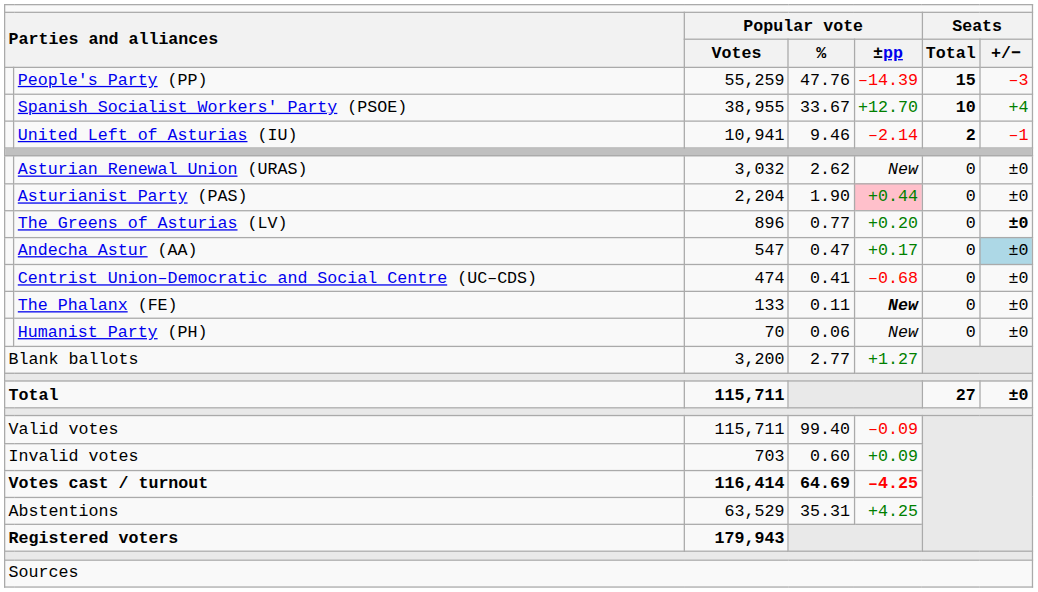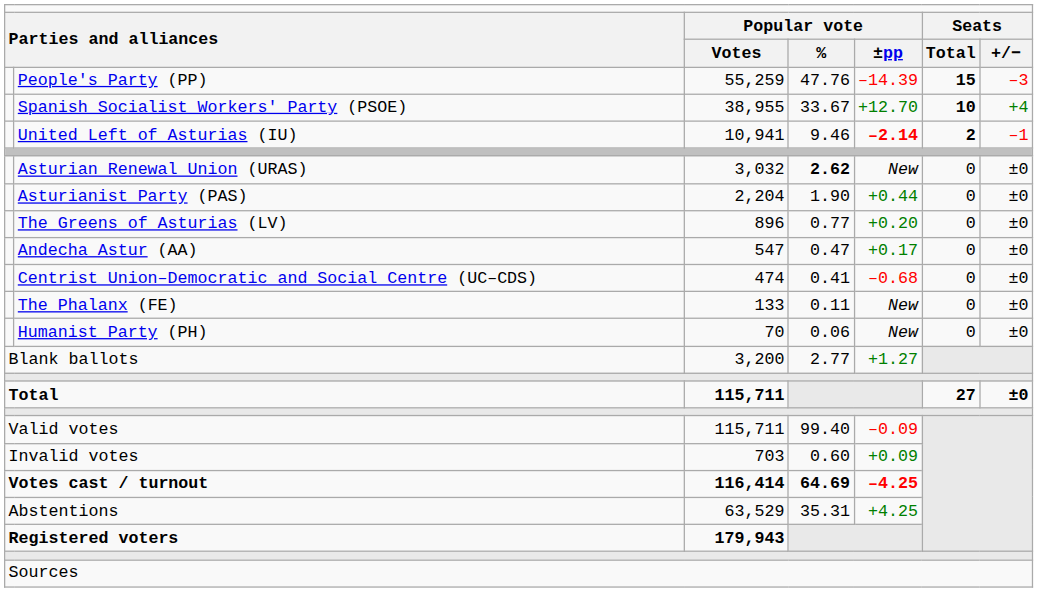United Left of Asturias (IU) | column 5: normal -> bold
Asturian Renewal Union (URAS) | column 4: normal -> bold
Asturianist Party (PAS) | column 5: pink background -> no background
The Greens of Asturias (LV) | column 7: bold -> normal
Andecha Astur (AA) | column 7: lightblue background -> no background
The Phalanx (FE) | column 5: bold -> normal
